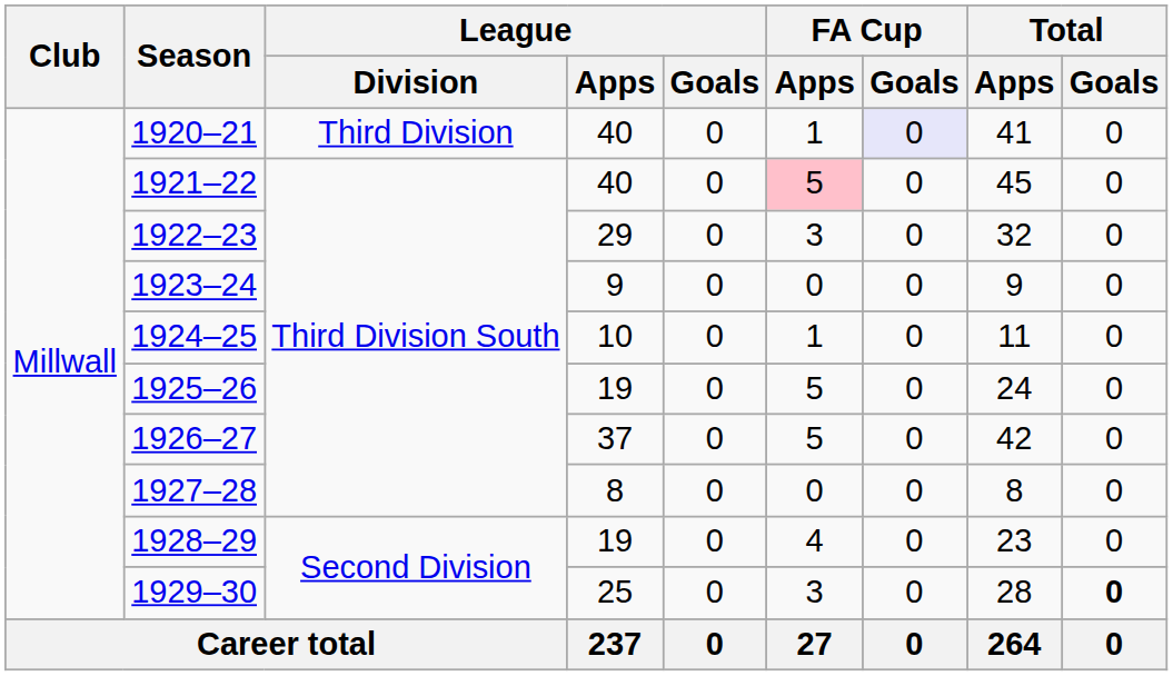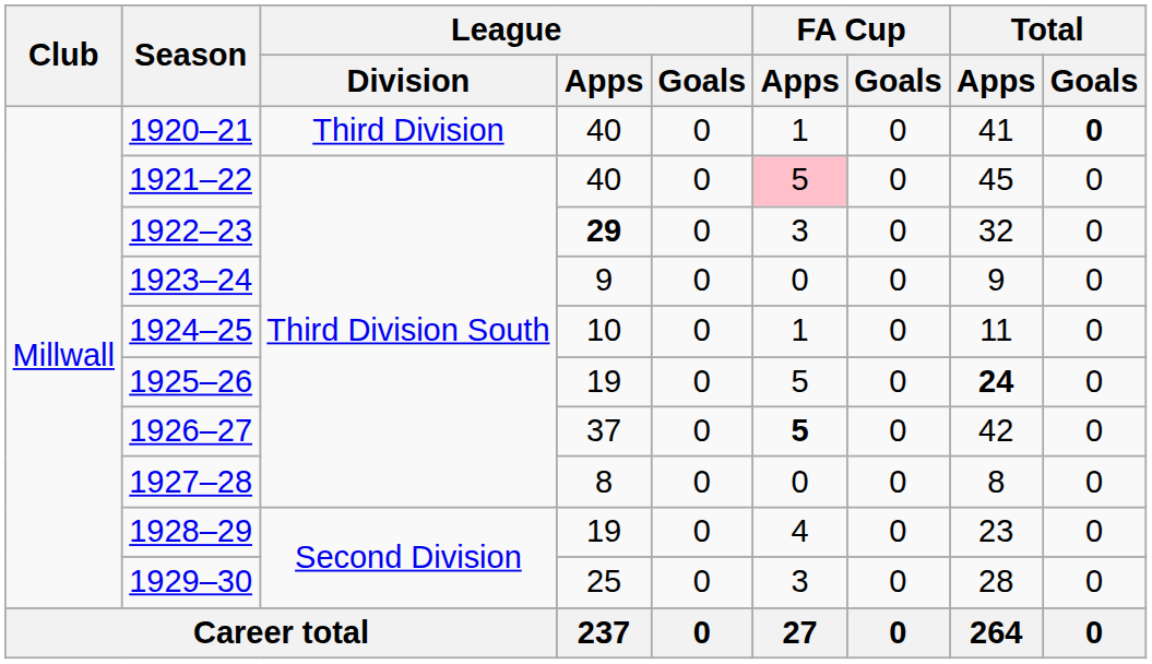1920–21 | FA Cup / Goals: lavender background -> no background
1920–21 | Total / Goals: normal -> bold
1922–23 | League / Apps: normal -> bold
1925–26 | Total / Apps: normal -> bold
1926–27 | FA Cup / Apps: normal -> bold
1929–30 | Total / Goals: bold -> normal
